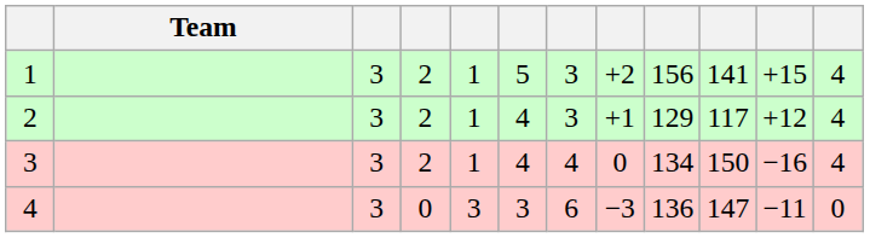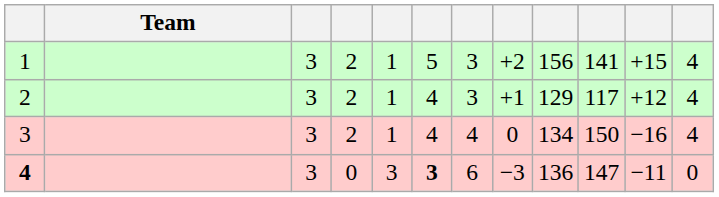row 5 | column 1: normal -> bold
row 5 | column 6: normal -> bold
